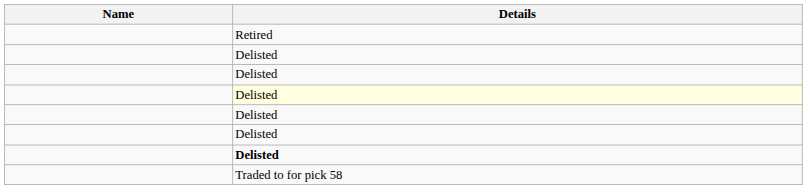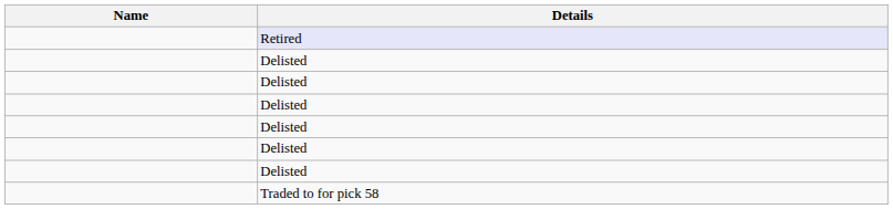row 2 | Details: no background -> lavender background
row 5 | Details: lightyellow background -> no background
row 8 | Details: bold -> normal
